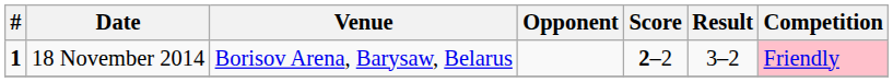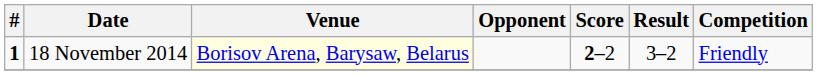18 November 2014 | Venue: no background -> lightyellow background
18 November 2014 | Competition: pink background -> no background
